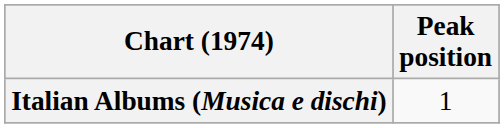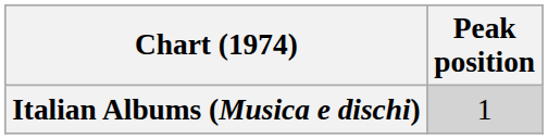Italian Albums (Musica e dischi) | Peak position: no background -> lightgrey background
